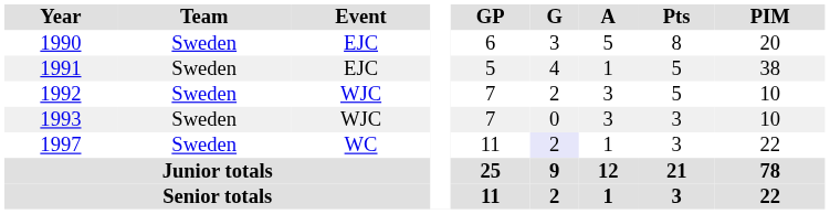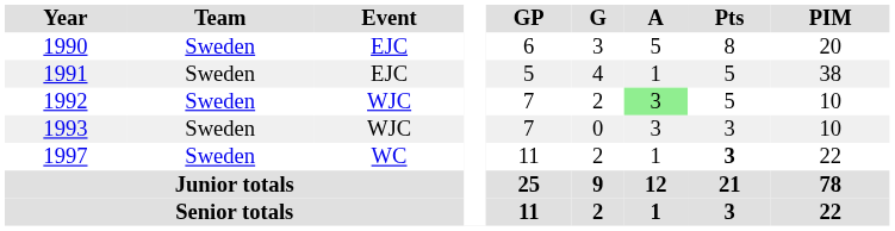1992 | A: no background -> lightgreen background
1997 | G: lavender background -> no background
1997 | Pts: normal -> bold
